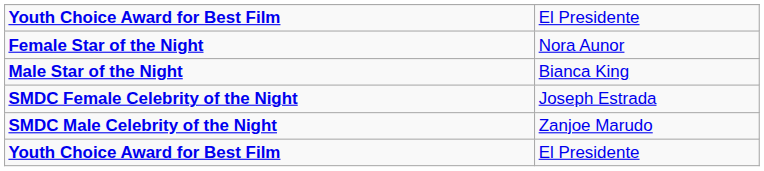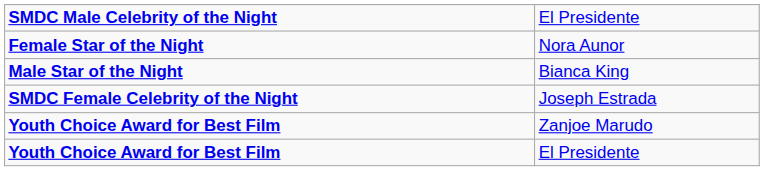row 1 | column 1: Youth Choice Award for Best Film -> SMDC Male Celebrity of the Night
row 5 | column 1: SMDC Male Celebrity of the Night -> Youth Choice Award for Best Film
